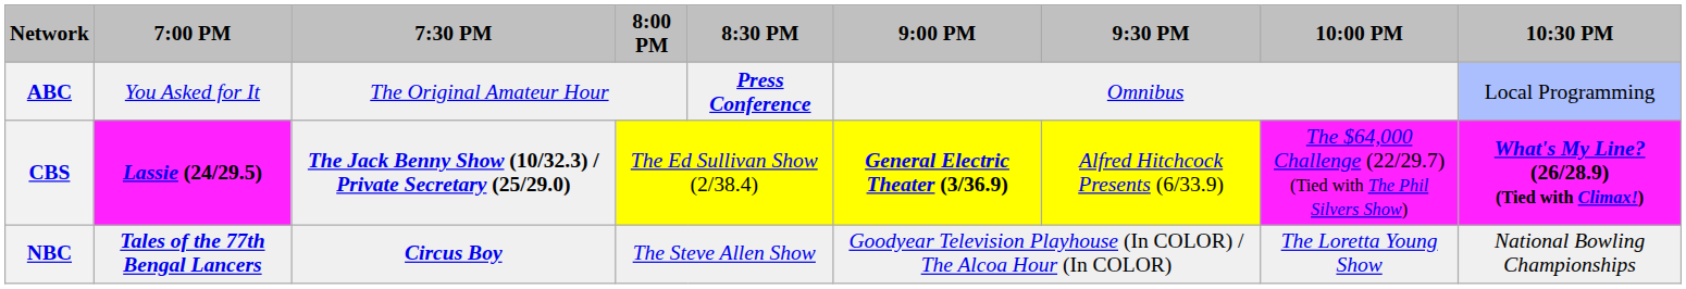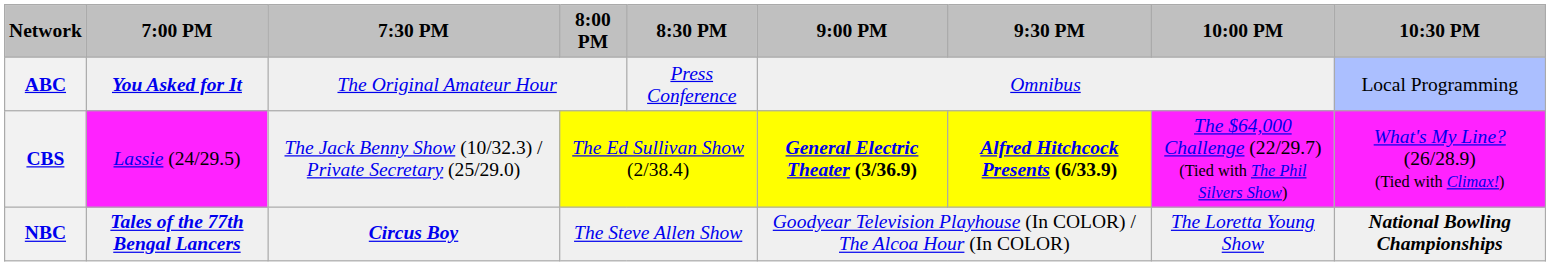ABC | 7:00 PM: normal -> bold
ABC | 8:30 PM: bold -> normal
CBS | 7:00 PM: bold -> normal
CBS | 7:30 PM: bold -> normal
CBS | 9:30 PM: normal -> bold
CBS | 10:30 PM: bold -> normal
NBC | 10:30 PM: normal -> bold
